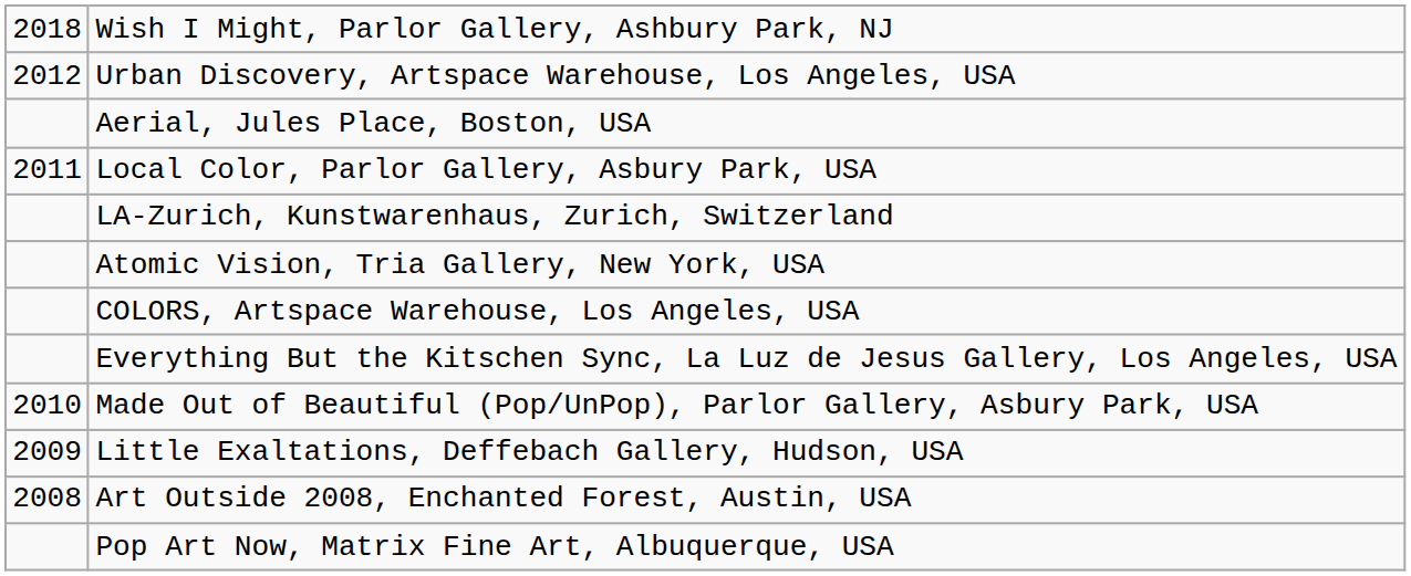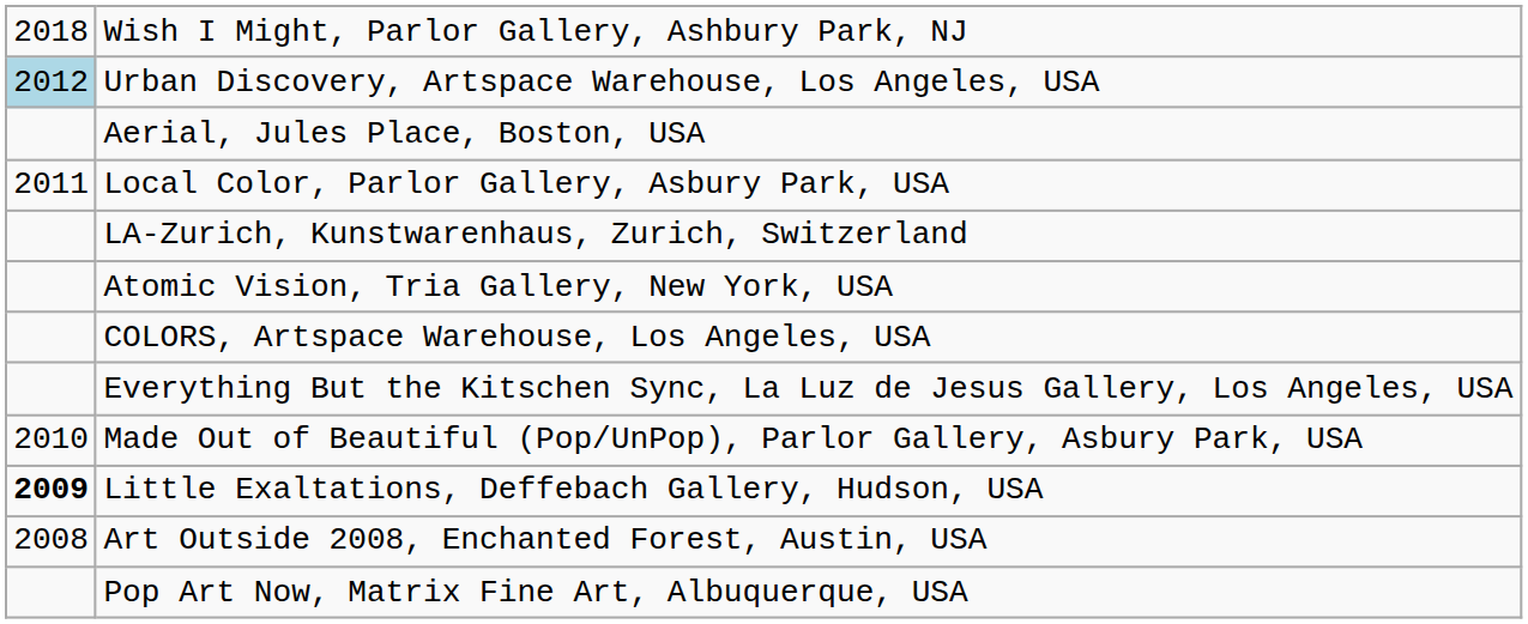Urban Discovery, Artspace Warehouse, Los Angeles, USA | column 1: no background -> lightblue background
Little Exaltations, Deffebach Gallery, Hudson, USA | column 1: normal -> bold
